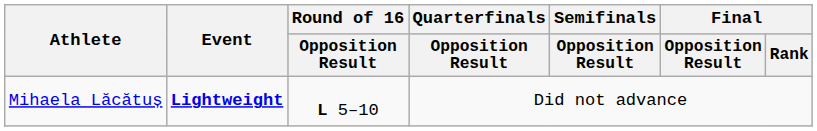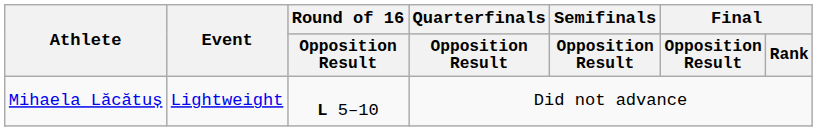Mihaela Lăcătuș | Event: bold -> normal
